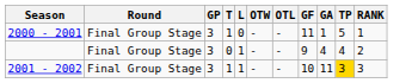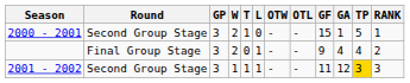+ column: W | 2 | 2 | 1
2000 - 2001 | Round: Final Group Stage -> Second Group Stage
2000 - 2001 | GF: 11 -> 15
2001 - 2002 | Round: Final Group Stage -> Second Group Stage
2001 - 2002 | GF: 10 -> 11
2001 - 2002 | GA: 11 -> 12
